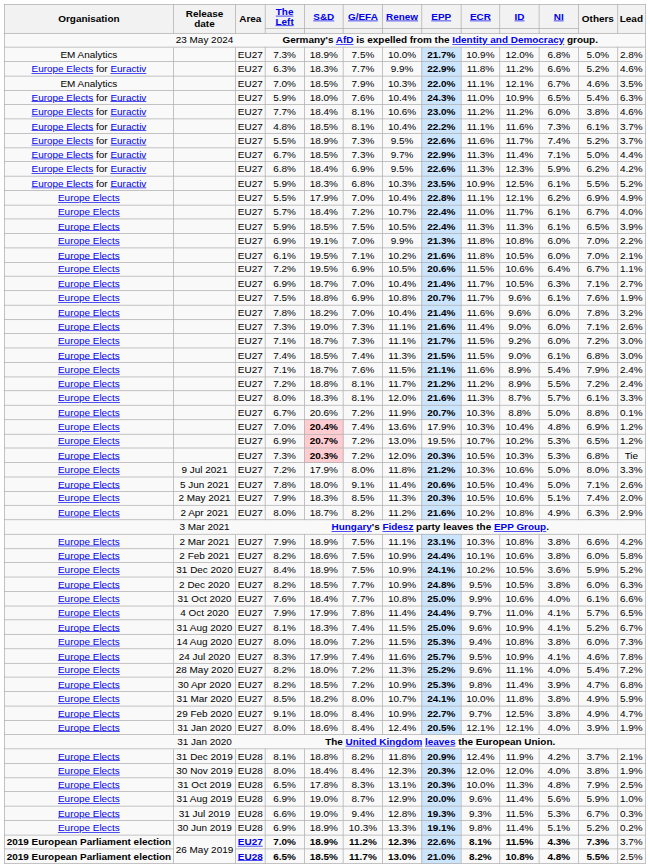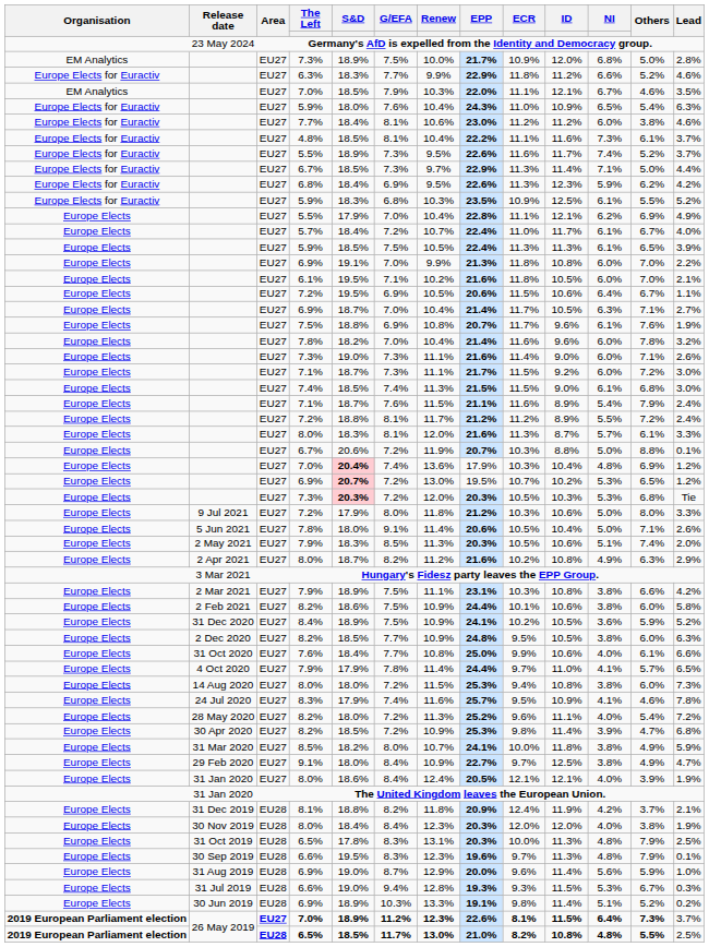- row: Europe Elects | 31 Aug 2020 | EU27 | 8.1% | 18.3% | 7.4% | 11.5% | 25.0% | 9.6% | 10.9% | 4.1% | 5.2% | 6.7%
+ row: Europe Elects | 30 Sep 2019 | EU28 | 6.6% | 19.5% | 8.3% | 12.3% | 19.6% | 9.7% | 11.3% | 4.8% | 7.9% | 0.1%
26 May 2019 / 7.0% | NI: 4.3% -> 6.4%
